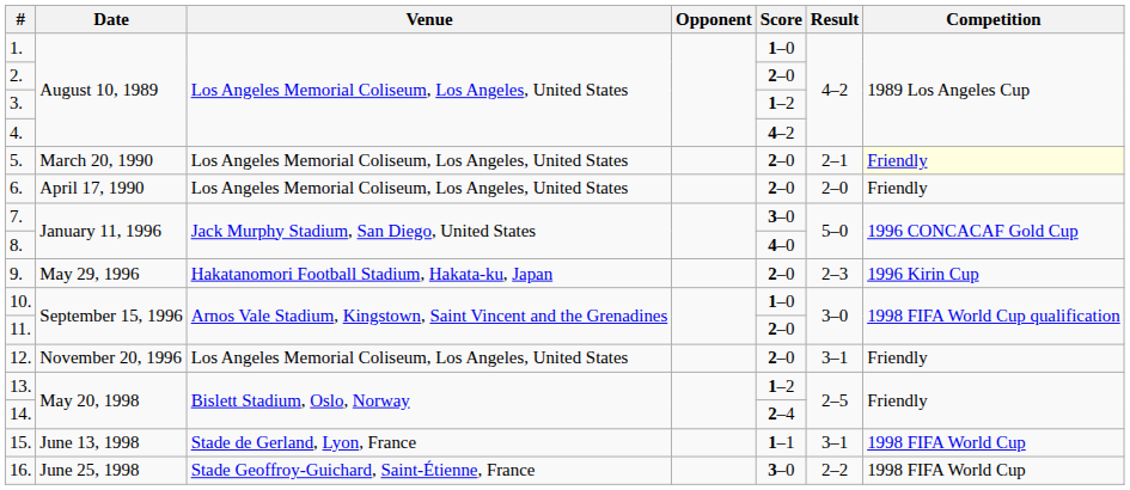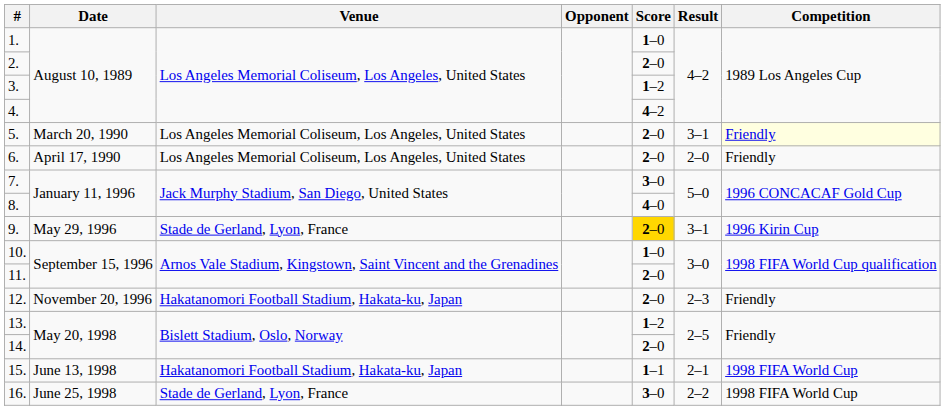5. | Result: 2–1 -> 3–1
9. | Venue: Hakatanomori Football Stadium, Hakata-ku, Japan -> Stade de Gerland, Lyon, France
9. | Score: no background -> gold background
9. | Result: 2–3 -> 3–1
12. | Venue: Los Angeles Memorial Coliseum, Los Angeles, United States -> Hakatanomori Football Stadium, Hakata-ku, Japan
12. | Result: 3–1 -> 2–3
14. | Score: 2–4 -> 2–0
15. | Venue: Stade de Gerland, Lyon, France -> Hakatanomori Football Stadium, Hakata-ku, Japan
15. | Result: 3–1 -> 2–1
16. | Venue: Stade Geoffroy-Guichard, Saint-Étienne, France -> Stade de Gerland, Lyon, France
